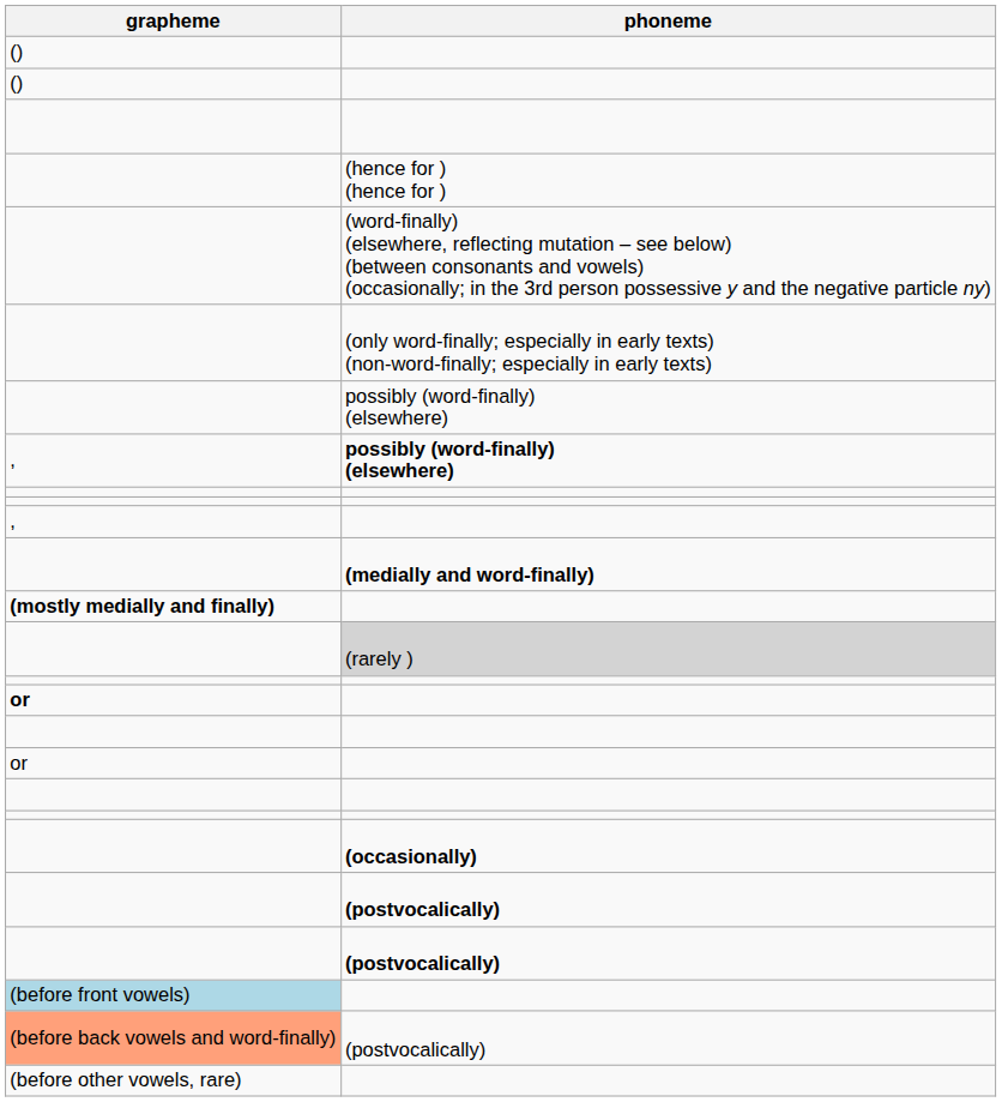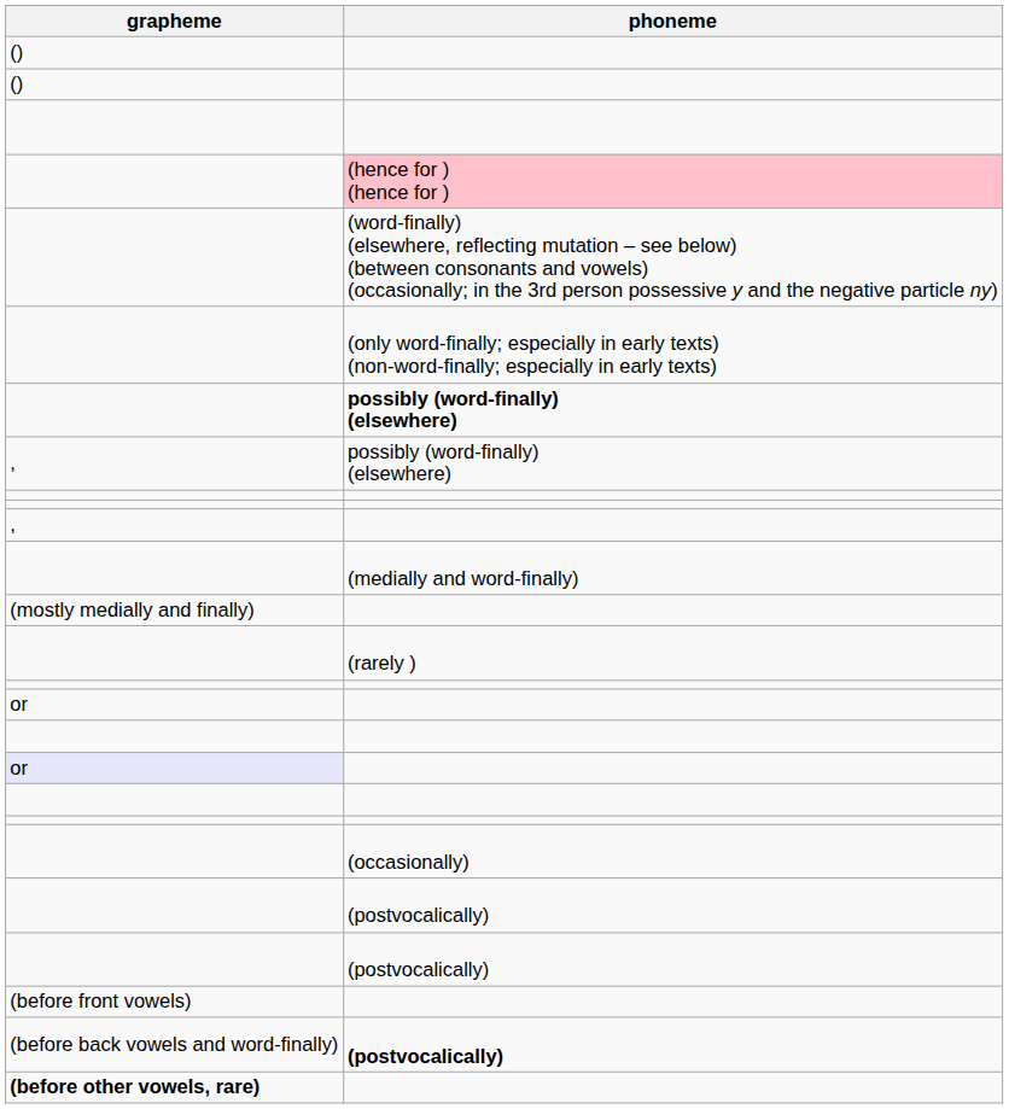row 5 | phoneme: no background -> pink background
row 8 | phoneme: normal -> bold
row 9 | phoneme: bold -> normal
row 13 | phoneme: bold -> normal
row 14 | grapheme: bold -> normal
row 15 | phoneme: lightgrey background -> no background
row 17 | grapheme: bold -> normal
row 19 | grapheme: no background -> lavender background
row 22 | phoneme: bold -> normal
row 23 | phoneme: bold -> normal
row 24 | phoneme: bold -> normal
row 25 | grapheme: lightblue background -> no background
row 26 | grapheme: lightsalmon background -> no background
row 26 | phoneme: normal -> bold
row 27 | grapheme: normal -> bold
